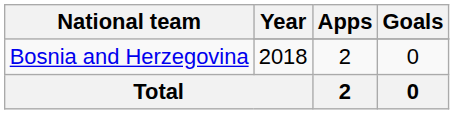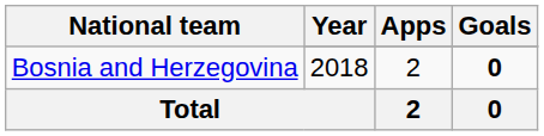2018 | Goals: normal -> bold
